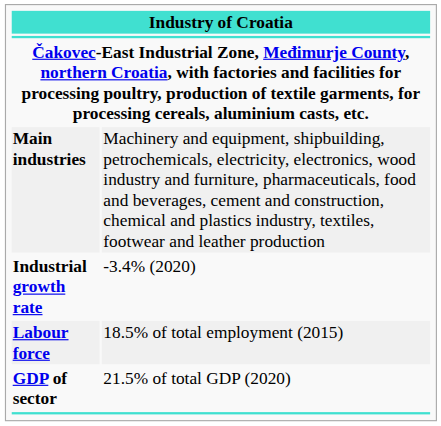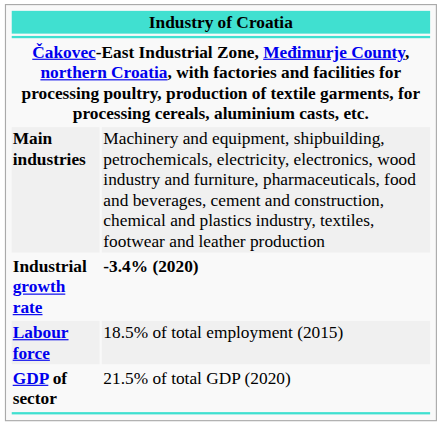Industrial growth rate | column 2: normal -> bold
